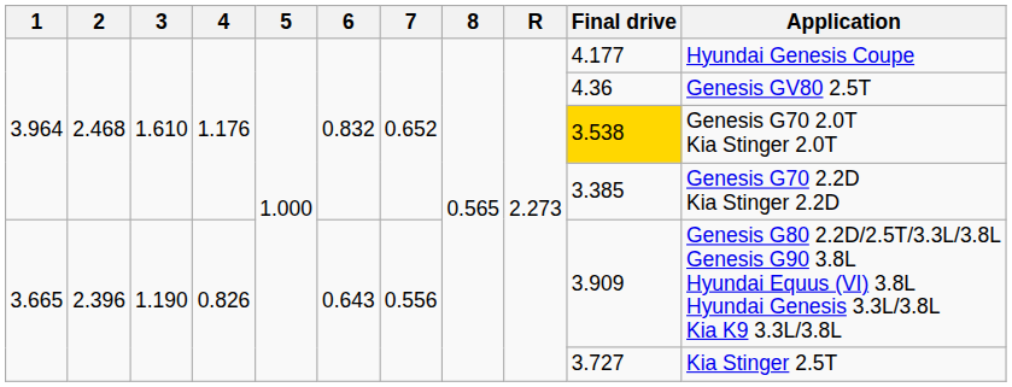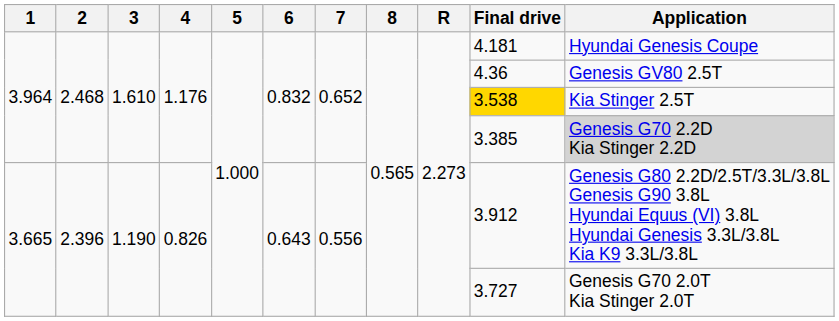row 2 | Final drive: 4.177 -> 4.181
row 4 | Application: Genesis G70 2.0T Kia Stinger 2.0T -> Kia Stinger 2.5T
row 5 | Application: no background -> lightgrey background
row 6 | Final drive: 3.909 -> 3.912
row 7 | Application: Kia Stinger 2.5T -> Genesis G70 2.0T Kia Stinger 2.0T
